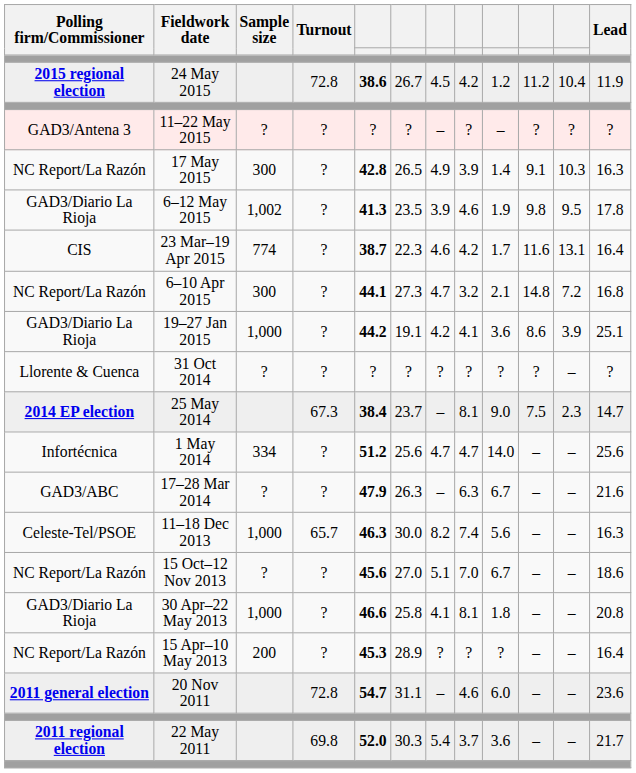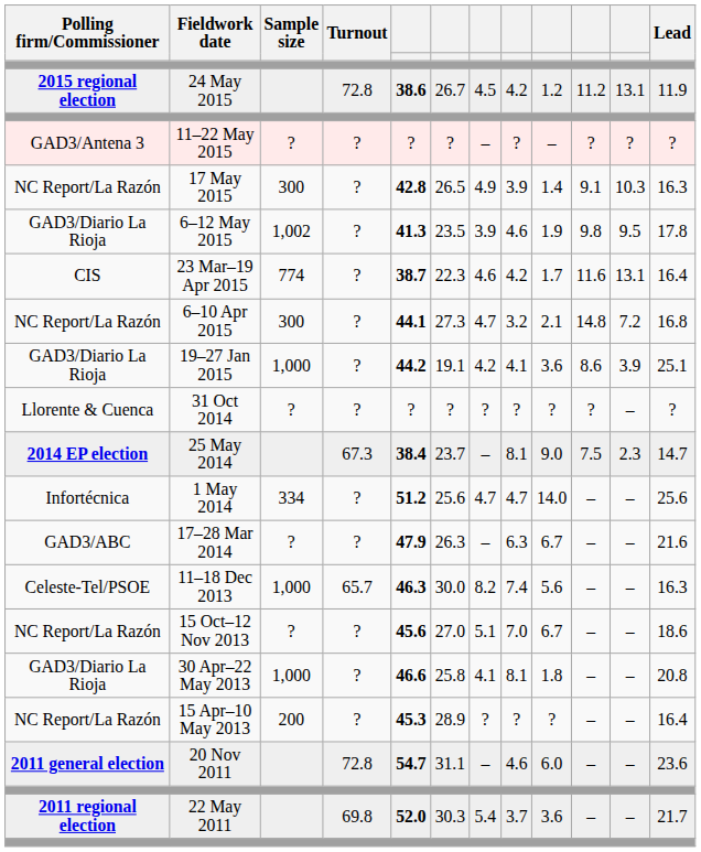24 May 2015 | column 11: 10.4 -> 13.1
